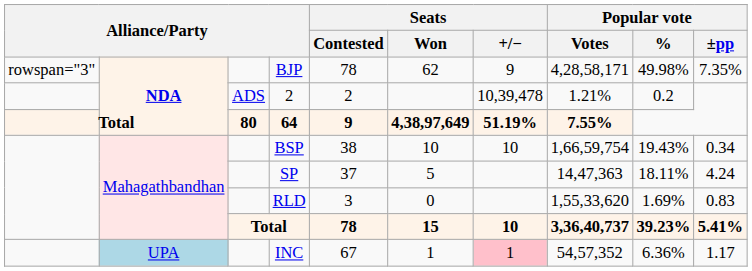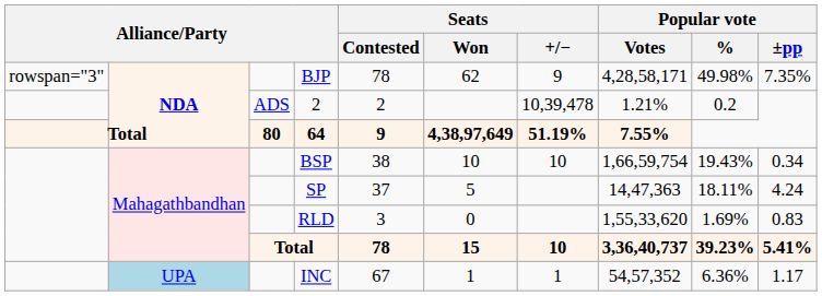INC | Seats / +/−: pink background -> no background
